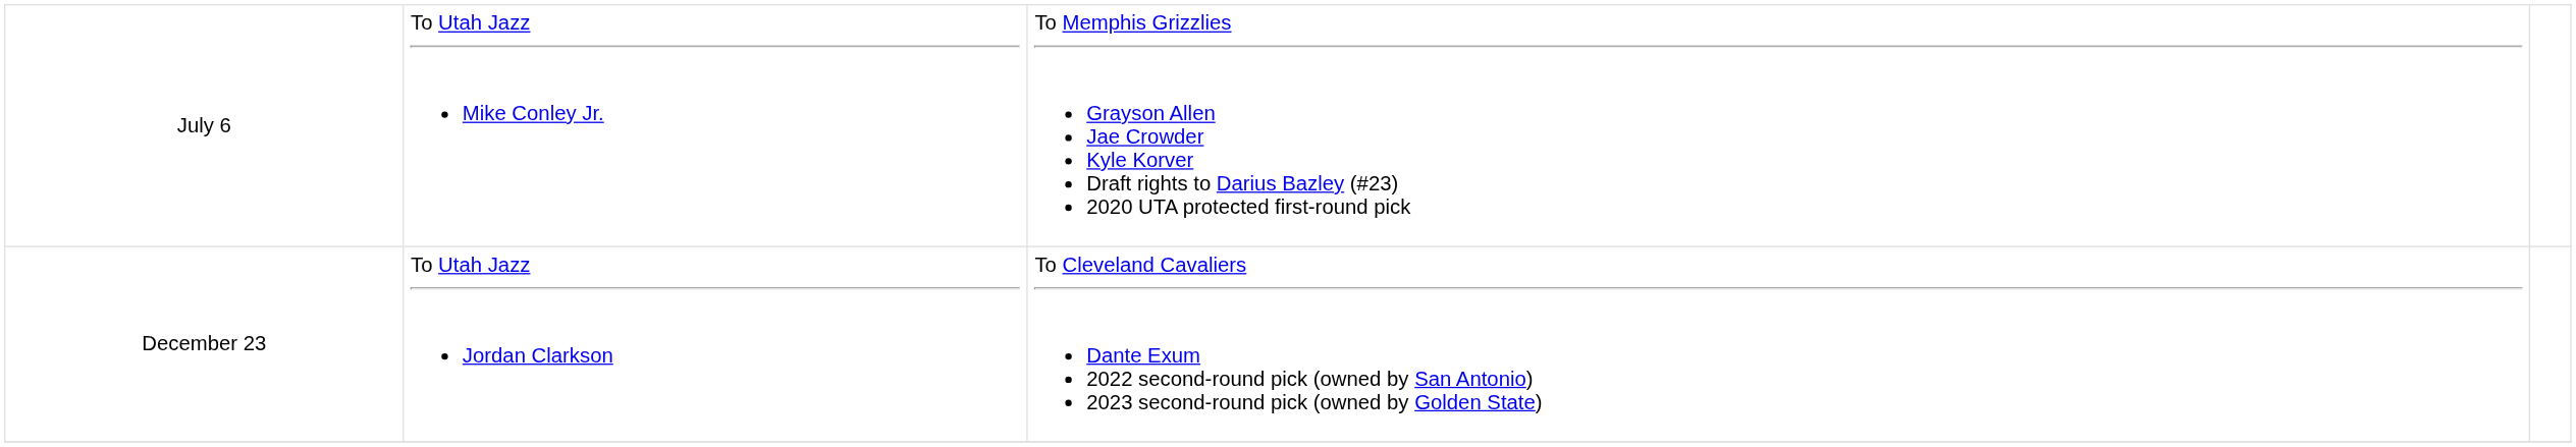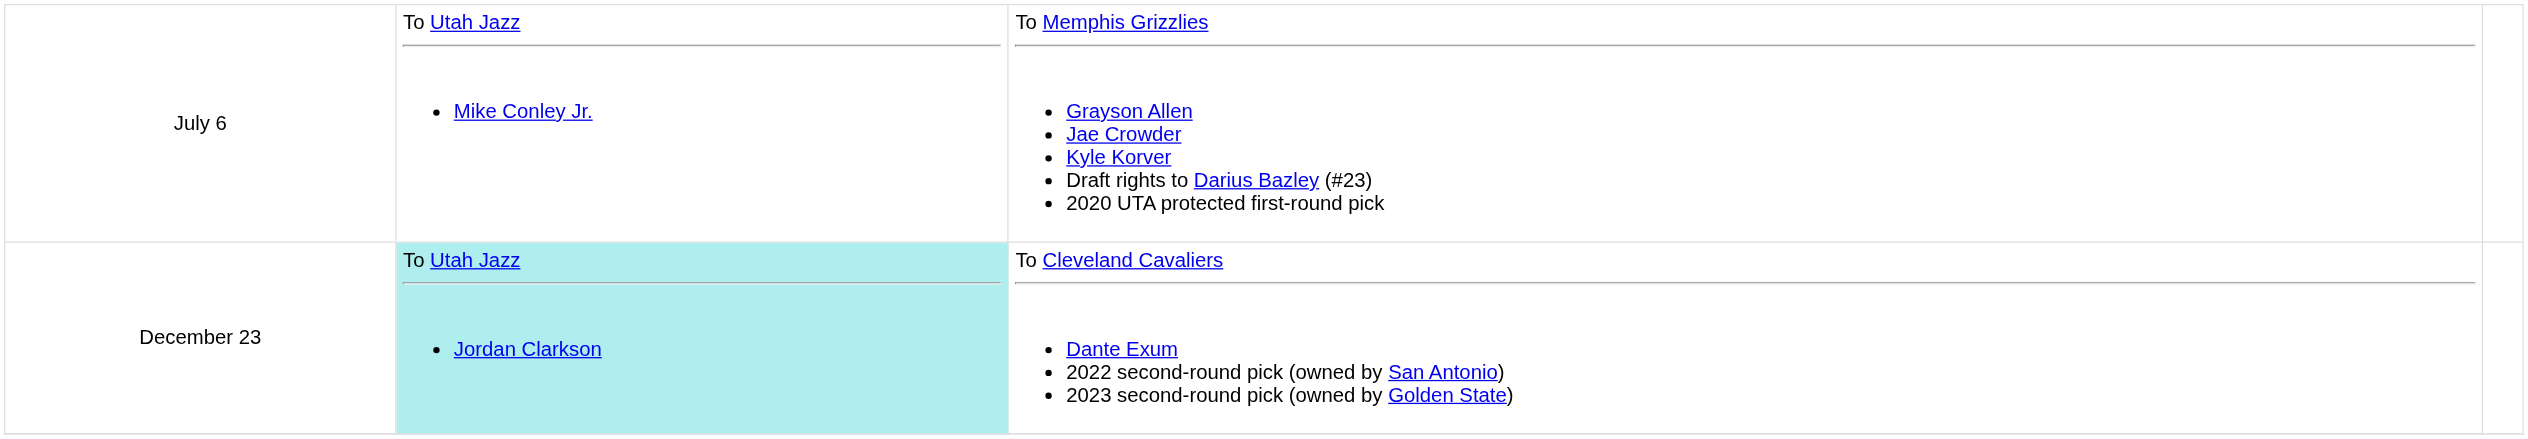December 23 | column 2: no background -> paleturquoise background
